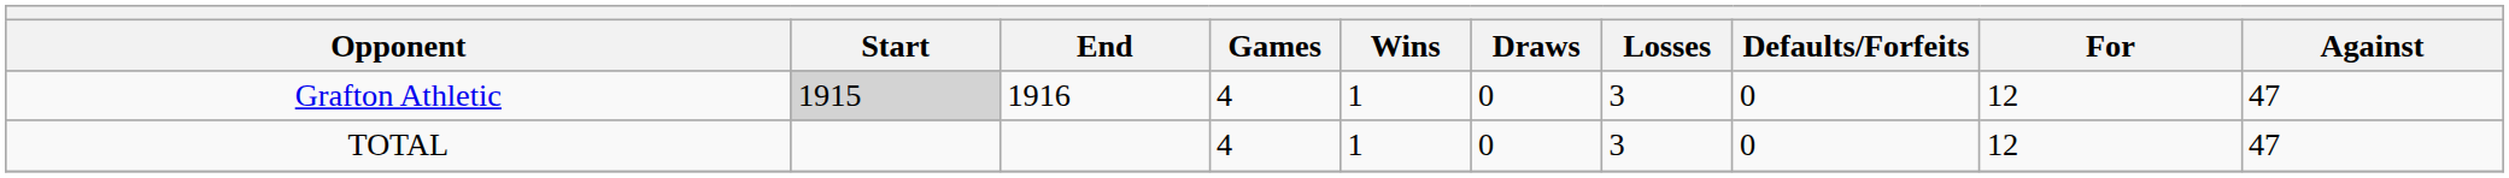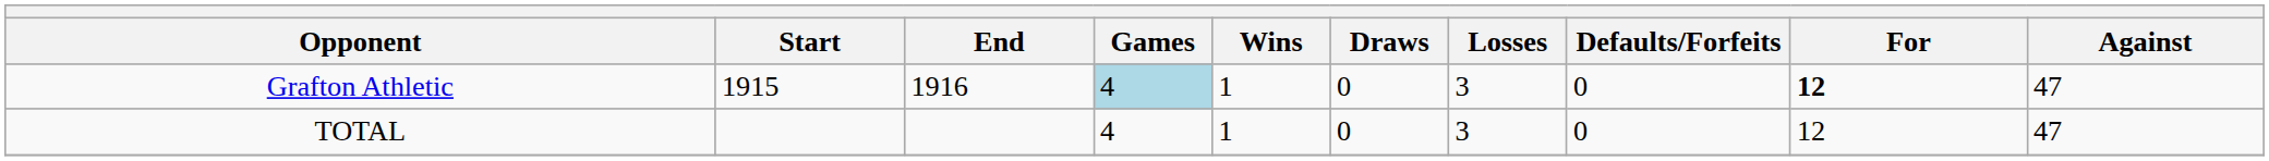Grafton Athletic | Start: lightgrey background -> no background
Grafton Athletic | Games: no background -> lightblue background
Grafton Athletic | For: normal -> bold
